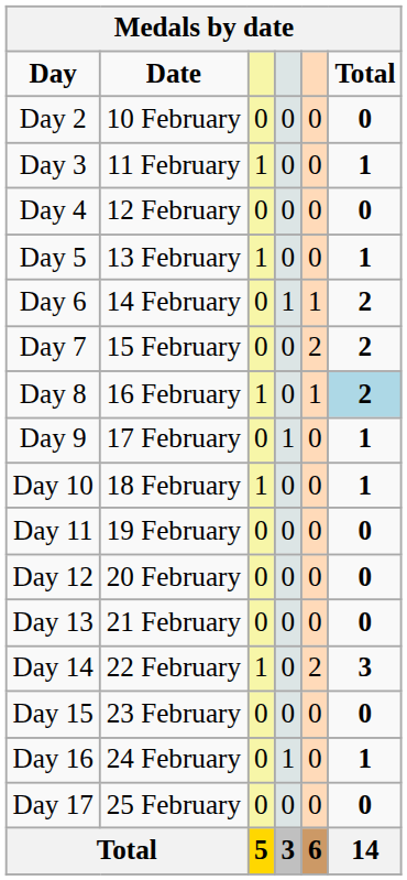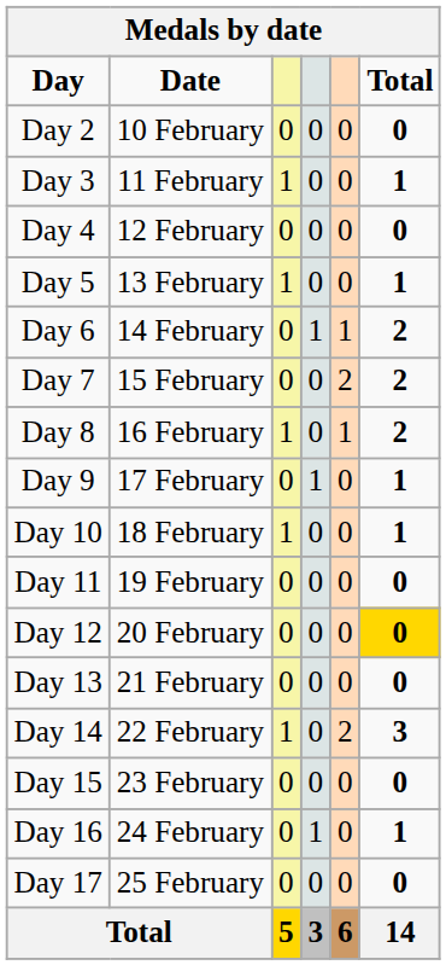Day 8 | Total: lightblue background -> no background
Day 12 | Total: no background -> gold background
